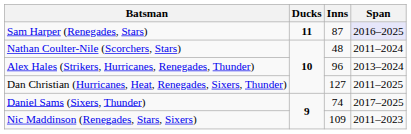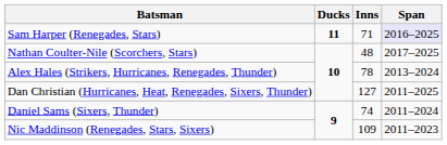Sam Harper (Renegades, Stars) | Inns: 87 -> 71
Nathan Coulter-Nile (Scorchers, Stars) | Span: 2011–2024 -> 2017–2025
Alex Hales (Strikers, Hurricanes, Renegades, Thunder) | Inns: 96 -> 78
Daniel Sams (Sixers, Thunder) | Span: 2017–2025 -> 2011–2024
